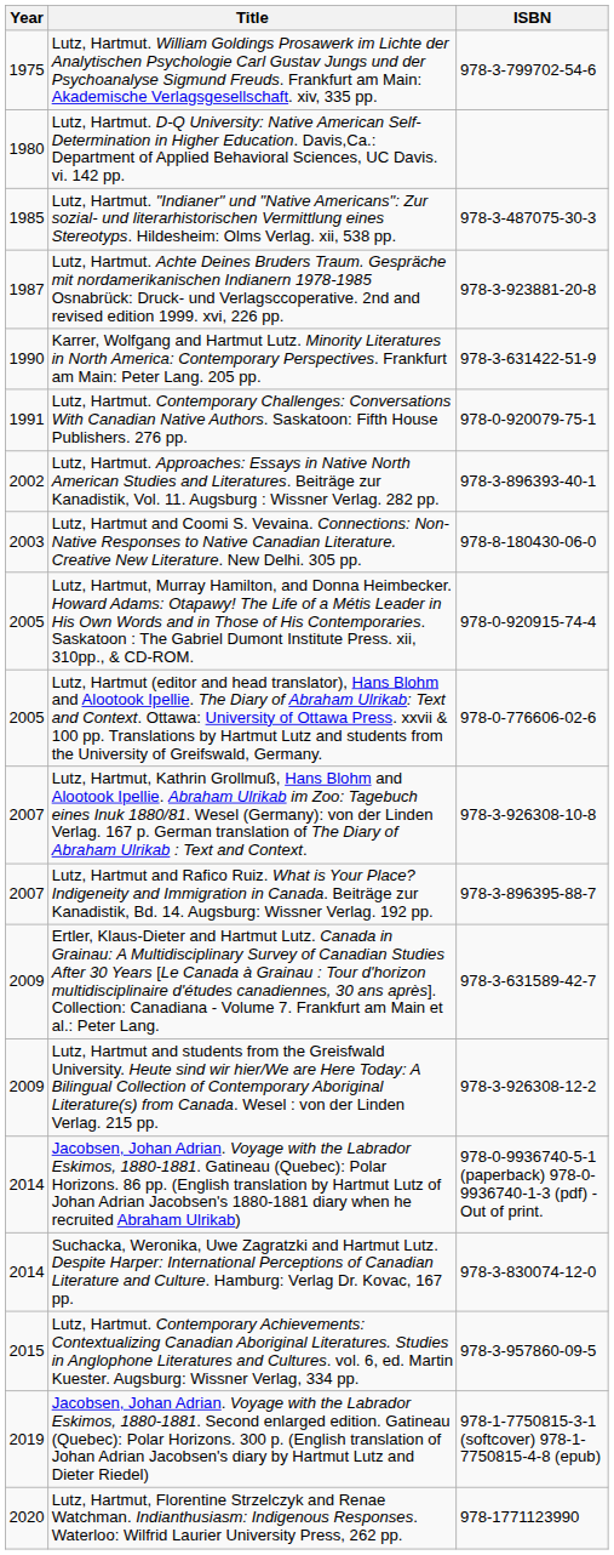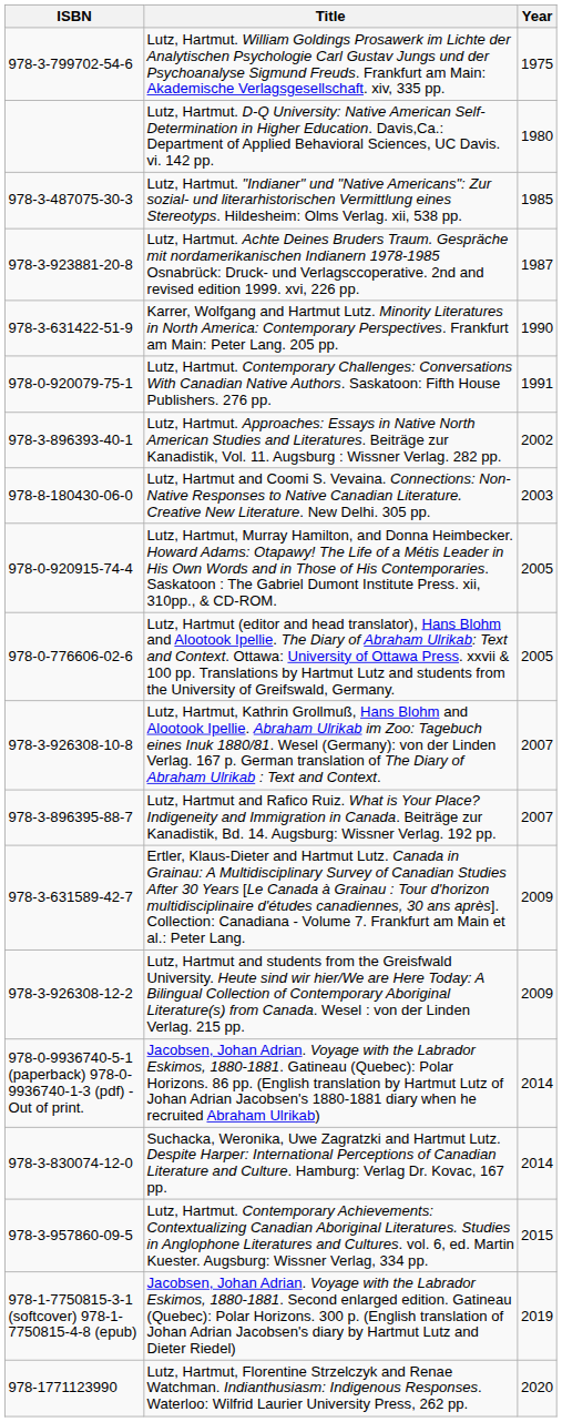columns swapped: Year <-> ISBN
